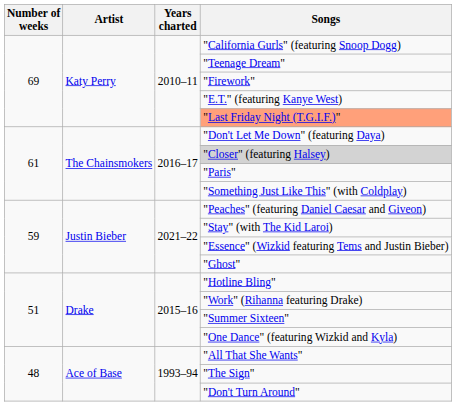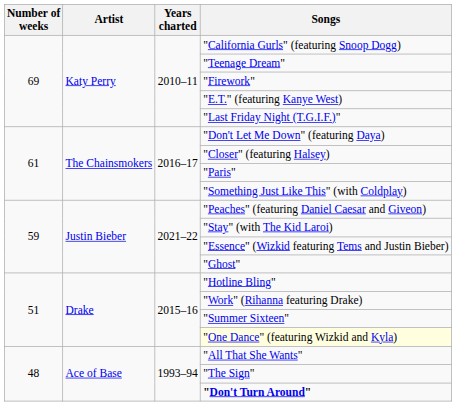"Last Friday Night (T.G.I.F.)" | Songs: lightsalmon background -> no background
"Closer" (featuring Halsey) | Songs: lightgrey background -> no background
"One Dance" (featuring Wizkid and Kyla) | Songs: no background -> lightyellow background
"Don't Turn Around" | Songs: normal -> bold
